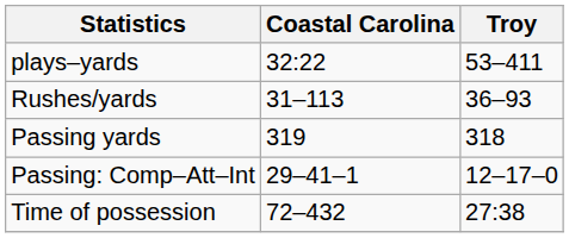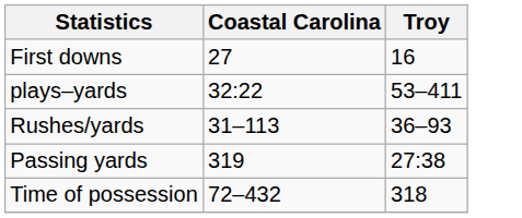+ row: First downs | 27 | 16
Passing yards | Troy: 318 -> 27:38
- row: Passing: Comp–Att–Int | 29–41–1 | 12–17–0
Time of possession | Troy: 27:38 -> 318
